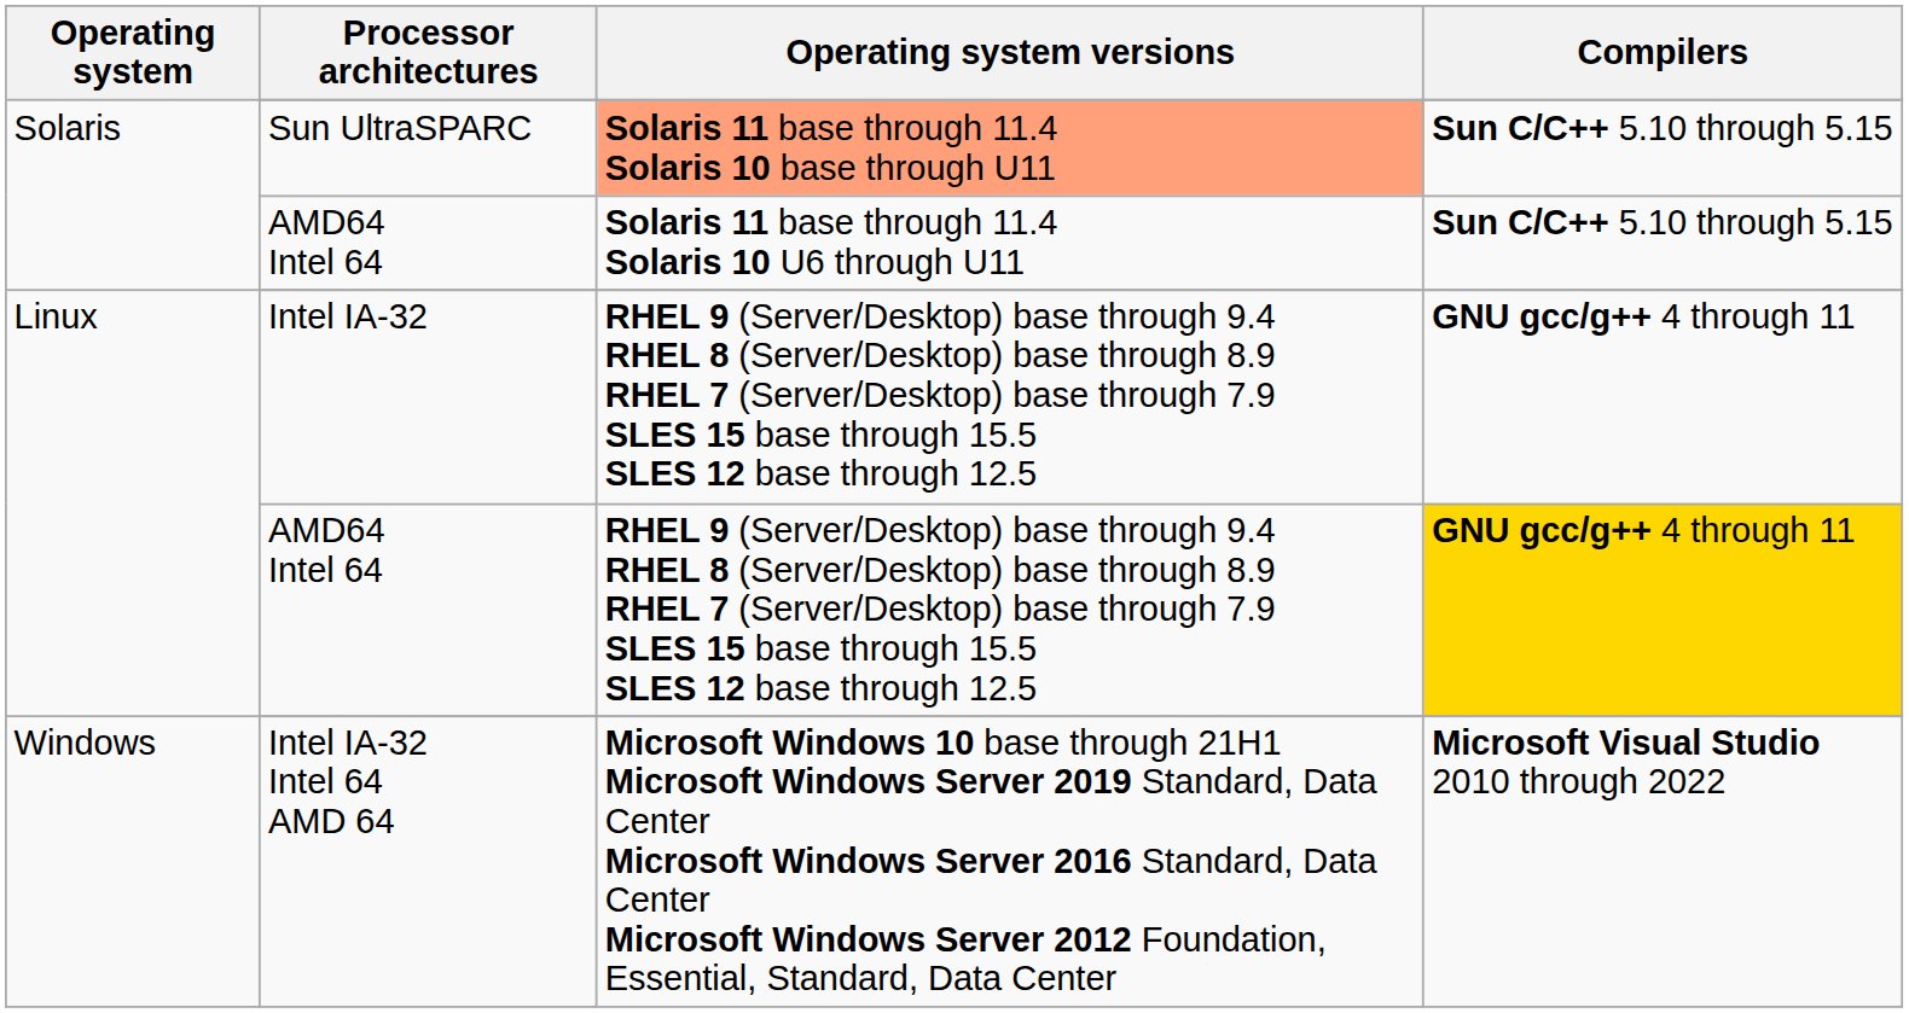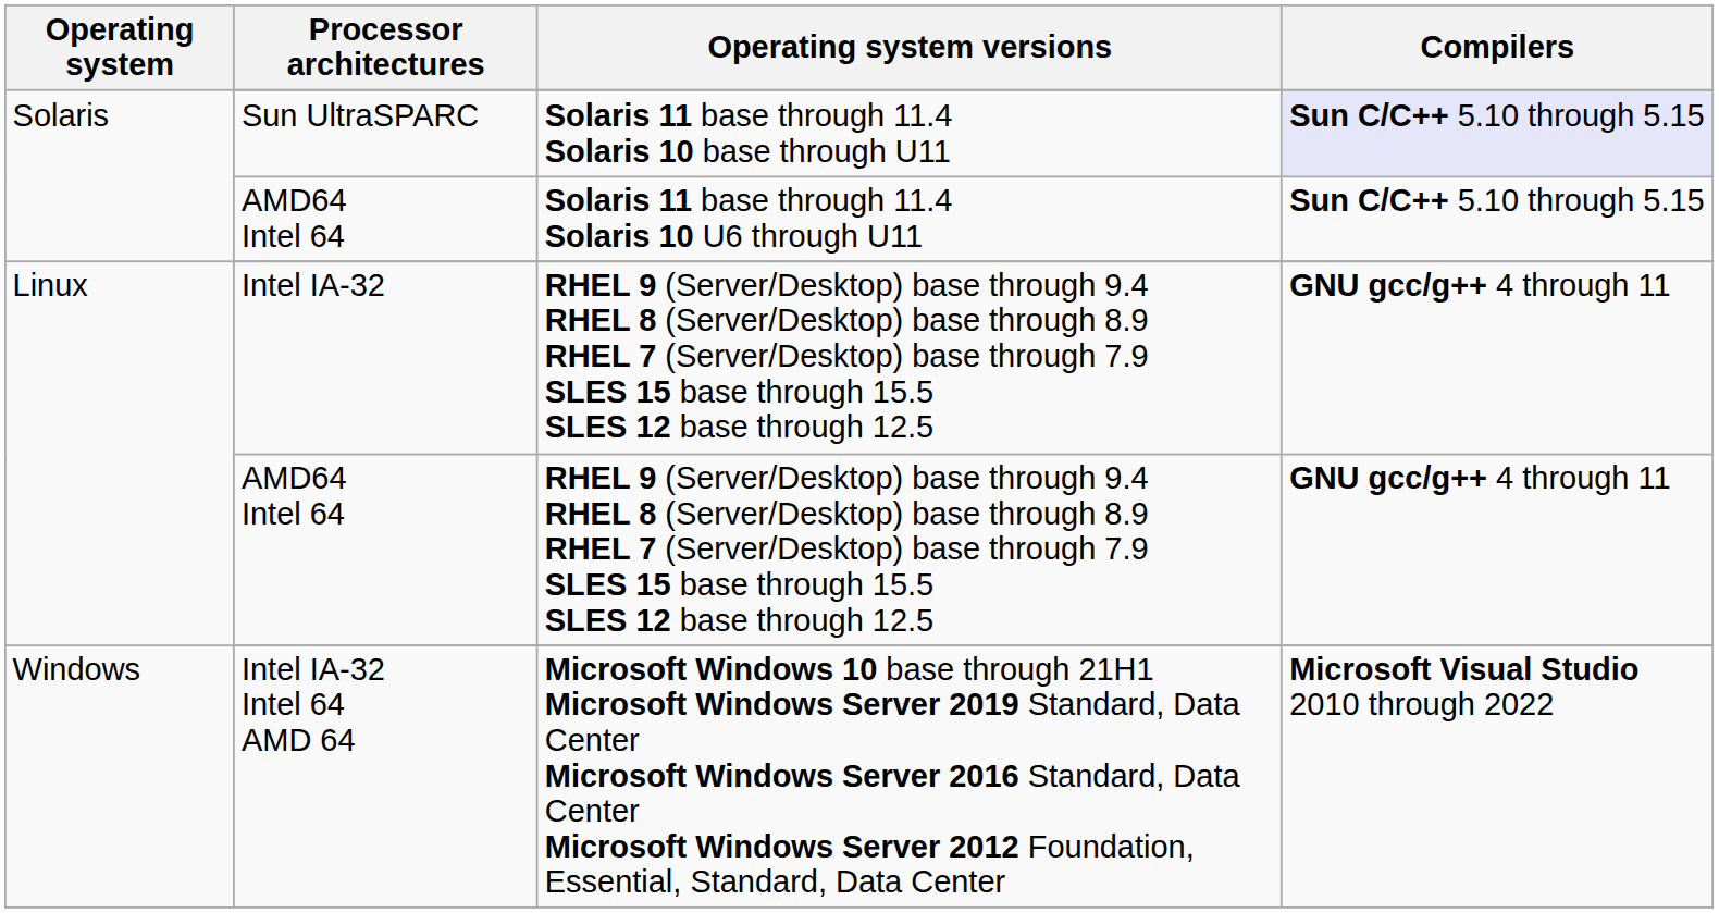Sun UltraSPARC | Operating system versions: lightsalmon background -> no background
Sun UltraSPARC | Compilers: no background -> lavender background
Linux / AMD64 Intel 64 | Compilers: gold background -> no background
